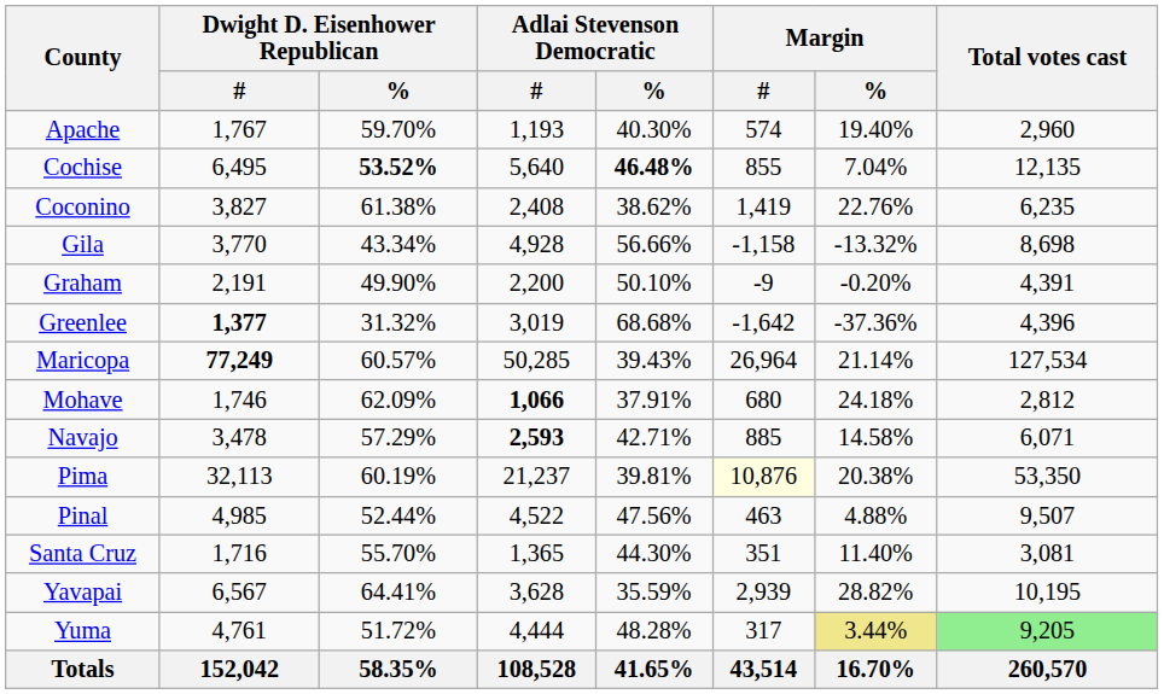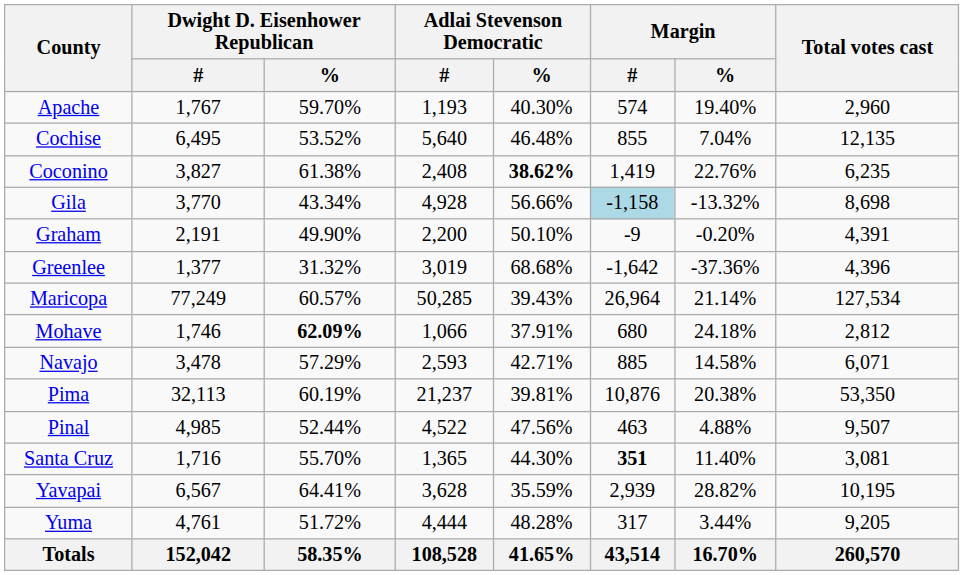Cochise | Dwight D. Eisenhower Republican / %: bold -> normal
Cochise | Adlai Stevenson Democratic / %: bold -> normal
Coconino | Adlai Stevenson Democratic / %: normal -> bold
Gila | Margin / #: no background -> lightblue background
Greenlee | Dwight D. Eisenhower Republican / #: bold -> normal
Maricopa | Dwight D. Eisenhower Republican / #: bold -> normal
Mohave | Dwight D. Eisenhower Republican / %: normal -> bold
Mohave | Adlai Stevenson Democratic / #: bold -> normal
Navajo | Adlai Stevenson Democratic / #: bold -> normal
Pima | Margin / #: lightyellow background -> no background
Santa Cruz | Margin / #: normal -> bold
Yuma | Margin / %: khaki background -> no background
Yuma | Total votes cast: lightgreen background -> no background
